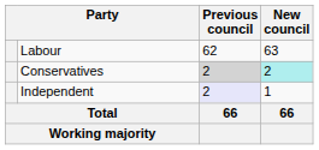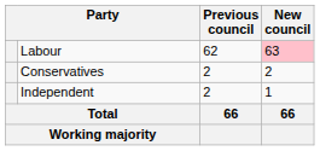Labour | New council: no background -> pink background
Conservatives | Previous council: lightgrey background -> no background
Conservatives | New council: paleturquoise background -> no background
Independent | Previous council: lavender background -> no background
